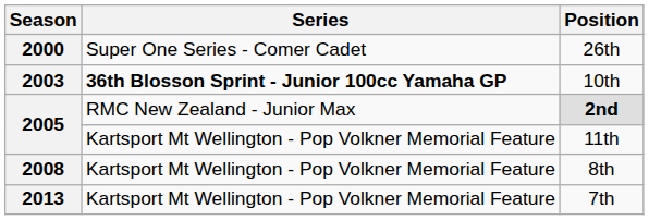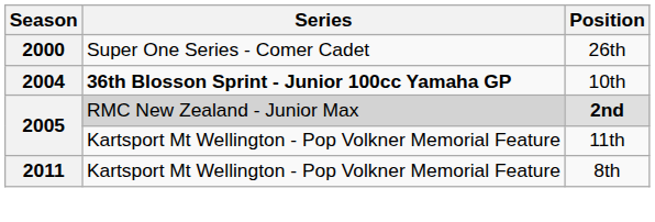10th | Season: 2003 -> 2004
2nd | Series: no background -> lightgrey background
8th | Season: 2008 -> 2011
- row: 2013 | Kartsport Mt Wellington - Pop Volkner Memorial Feature | 7th
